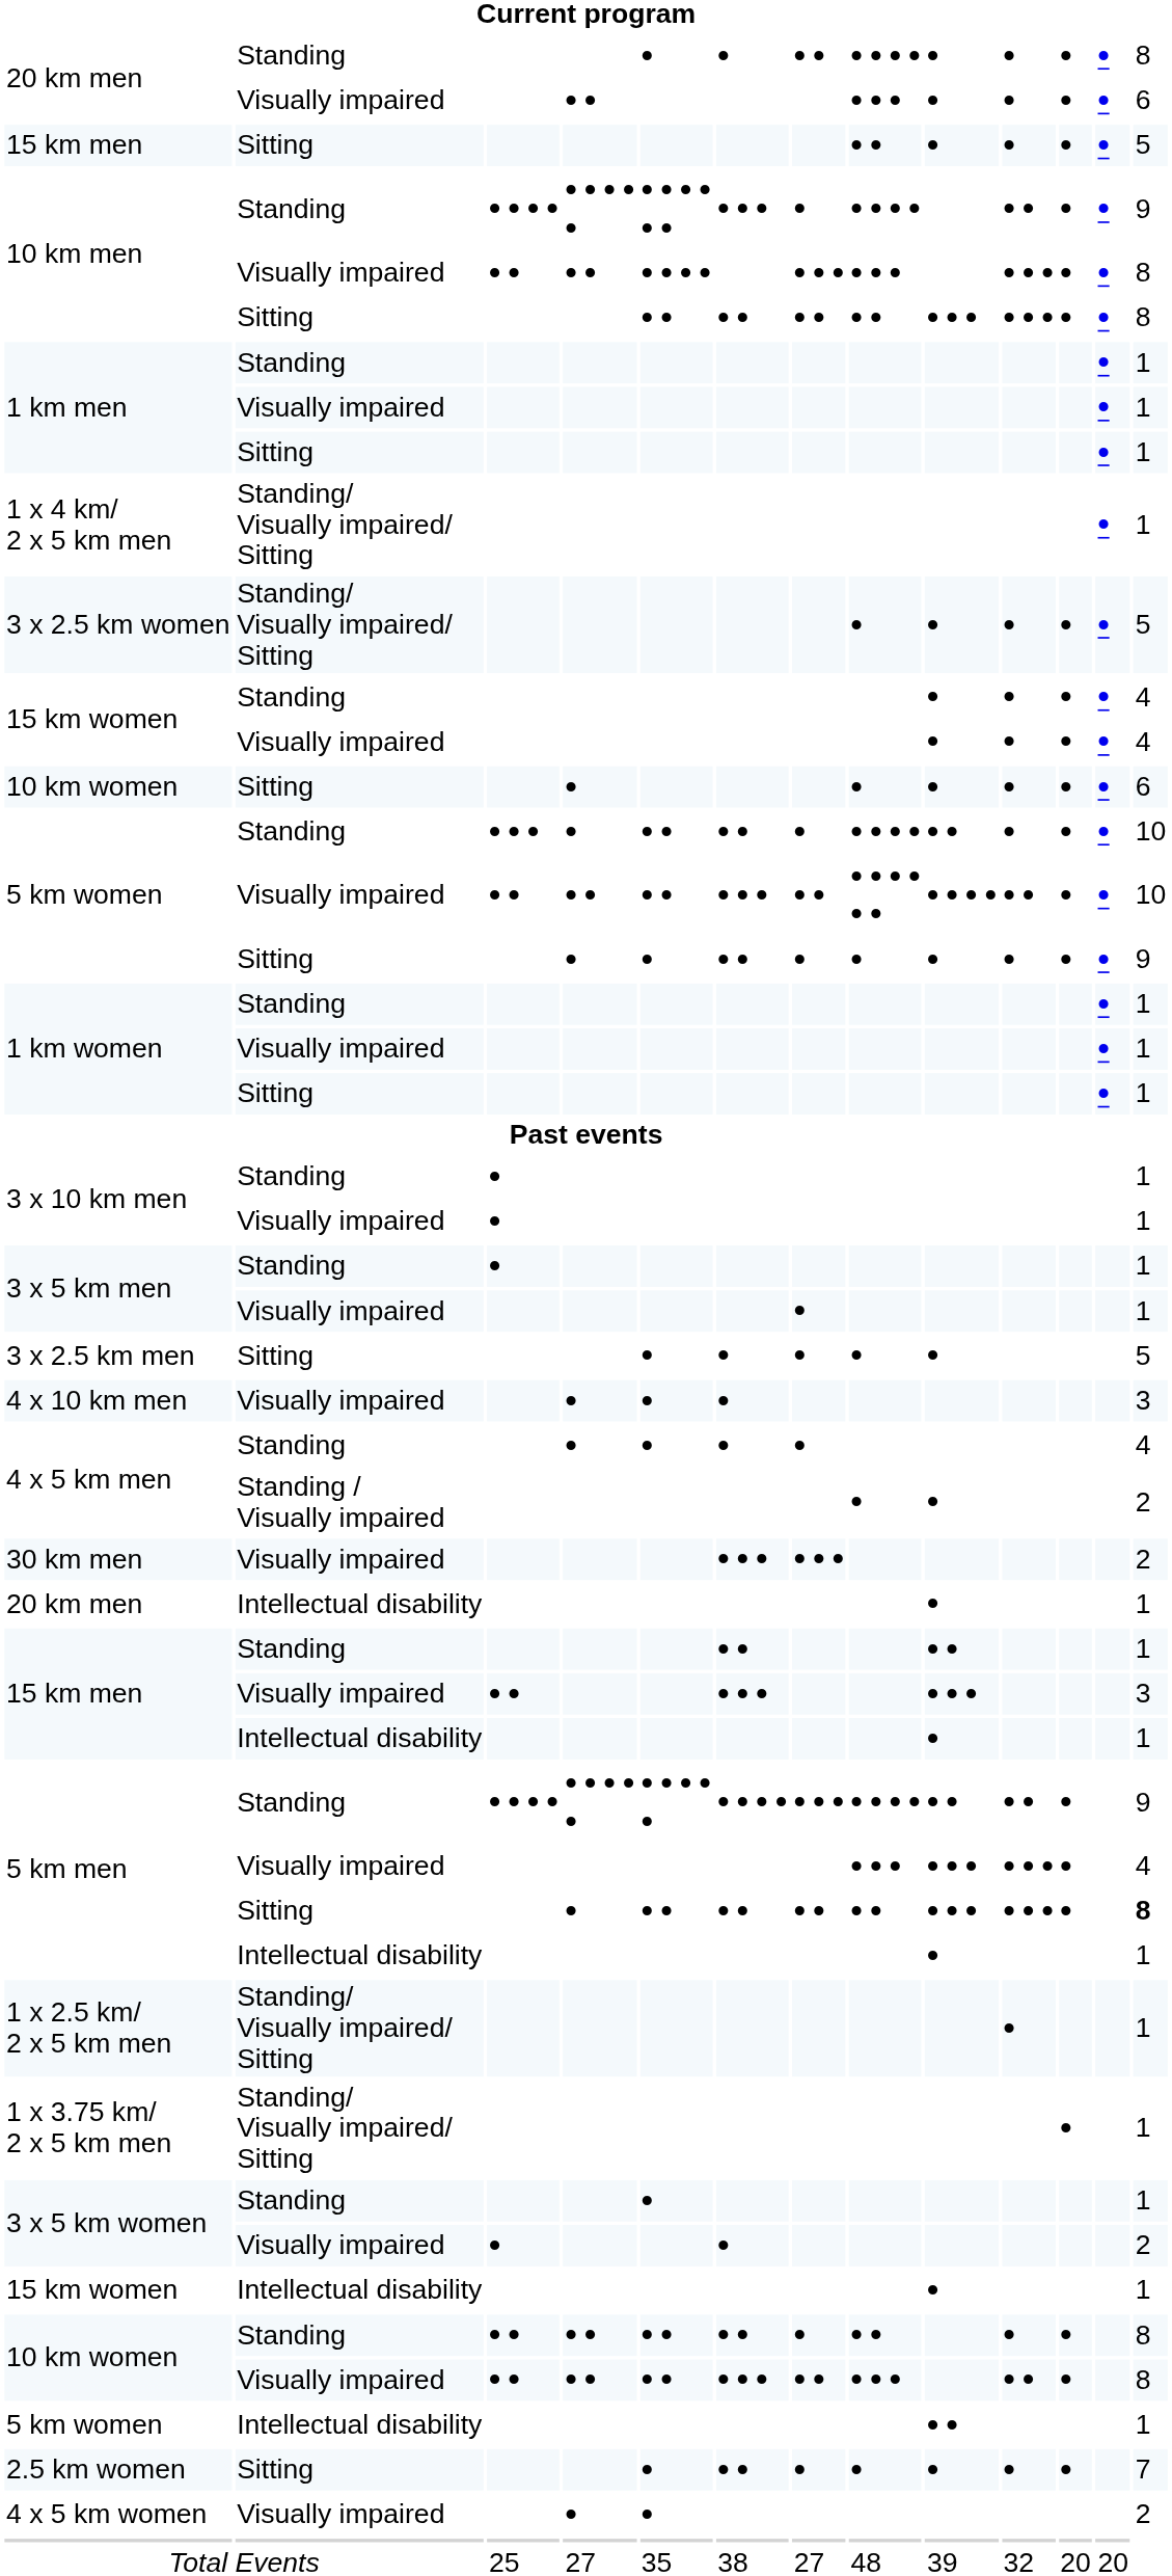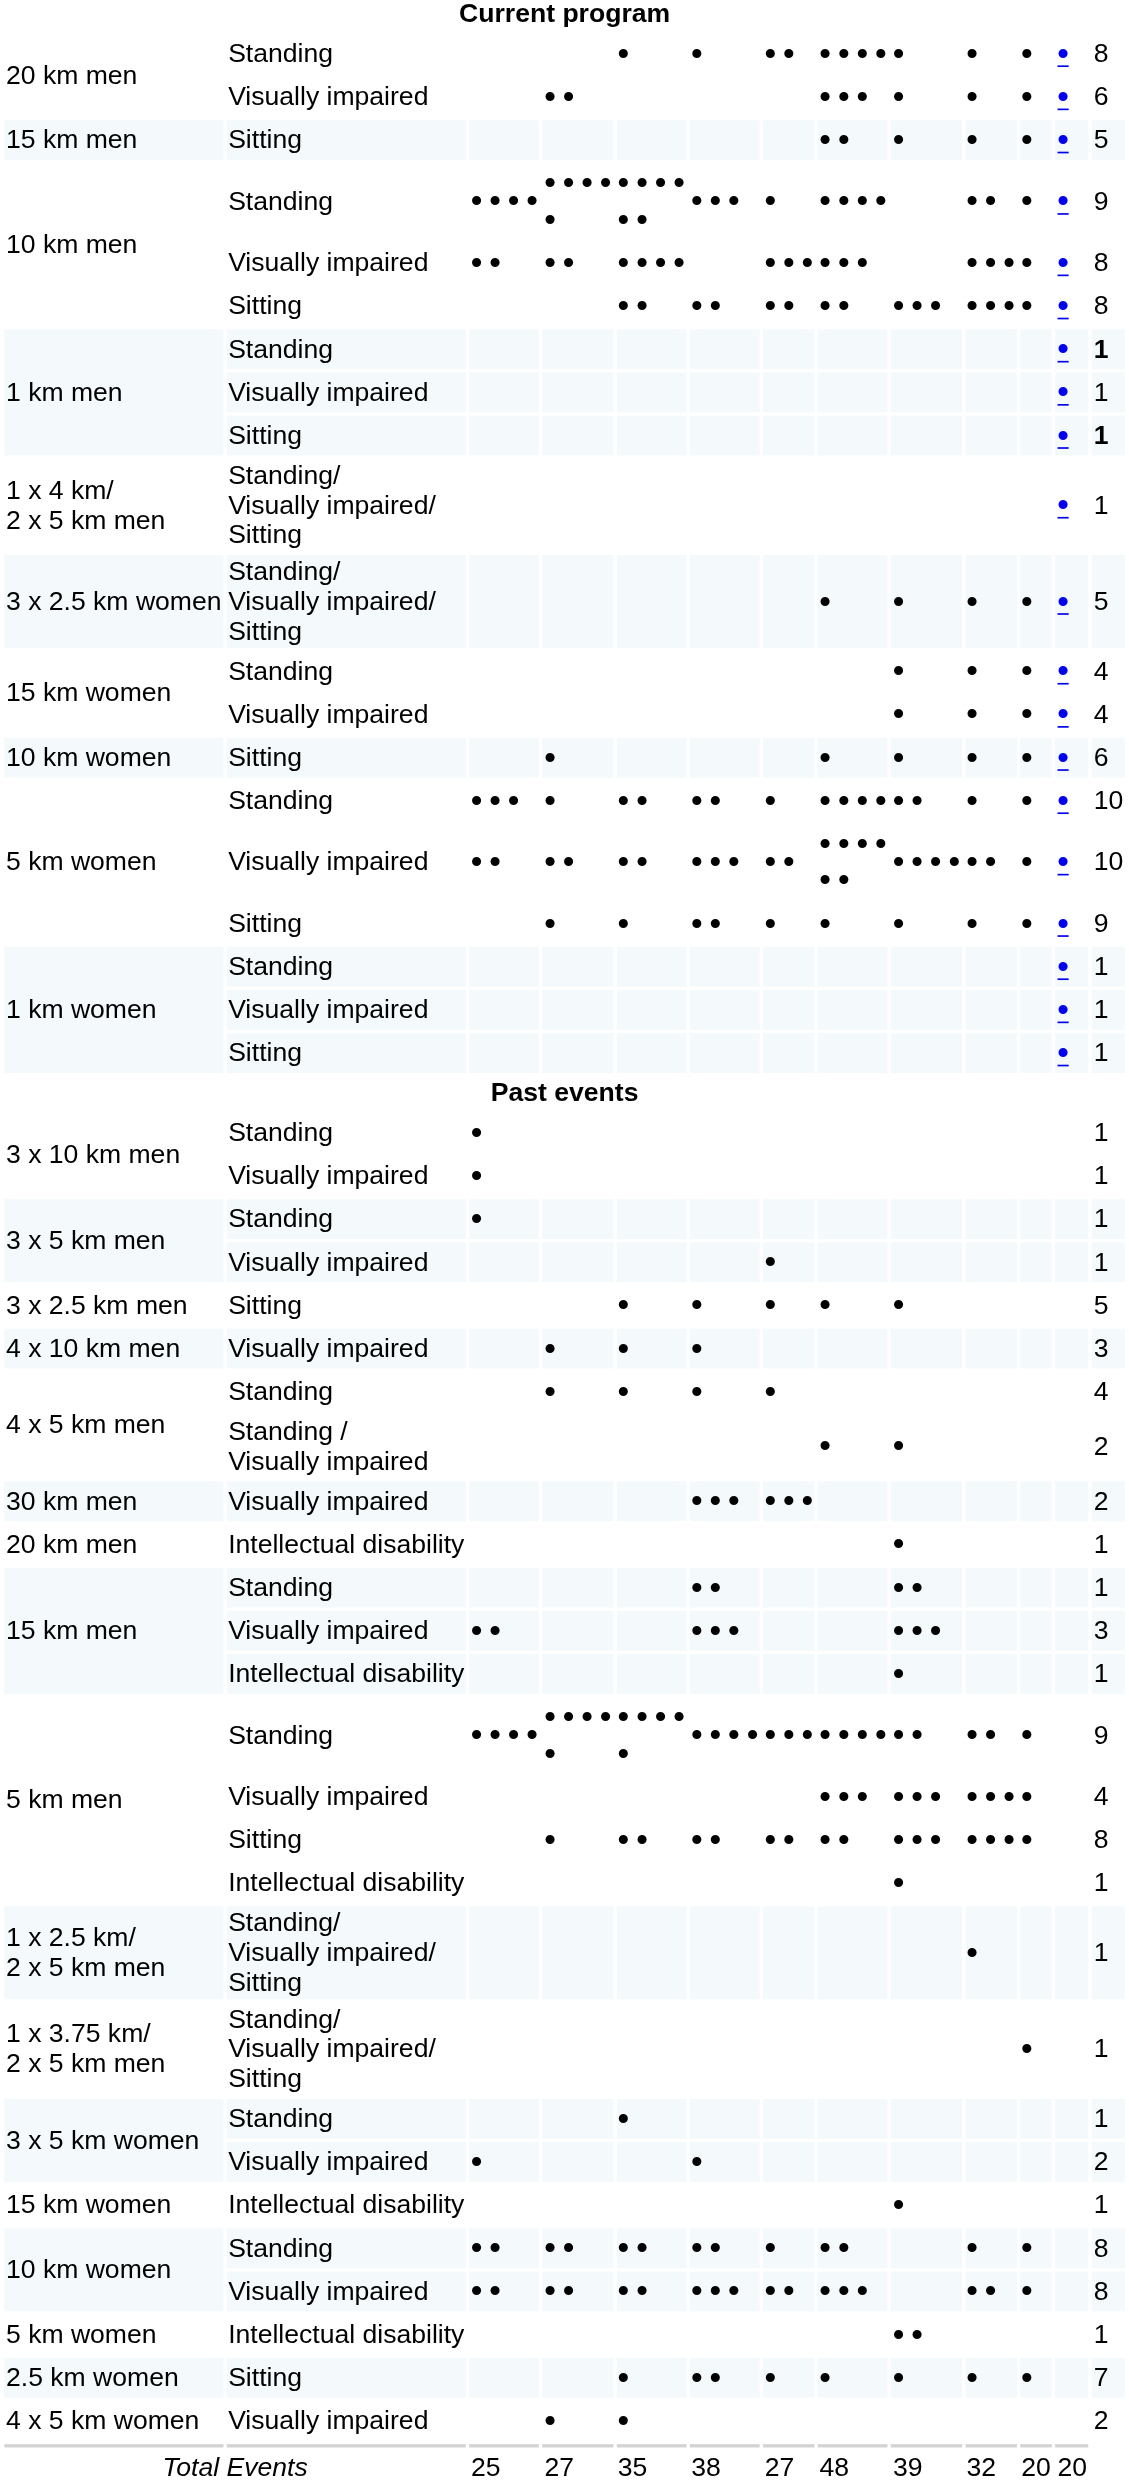1 km men / Standing | column 13: normal -> bold
1 km men / Sitting | column 13: normal -> bold
5 km men / Sitting | column 13: bold -> normal
